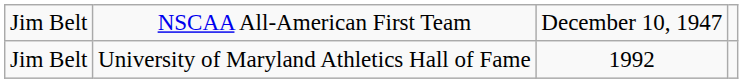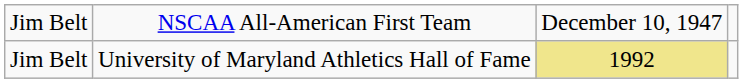Jim Belt / University of Maryland Athletics Hall of Fame | column 3: no background -> khaki background
